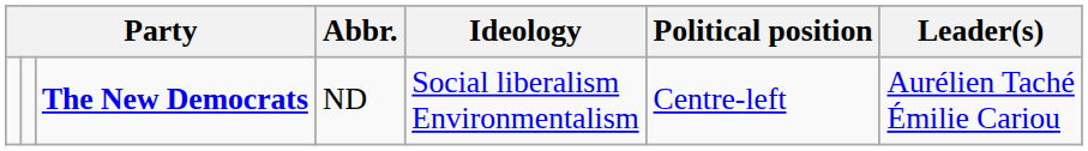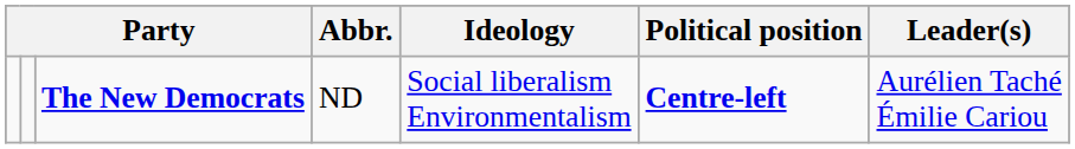The New Democrats | Political position: normal -> bold
